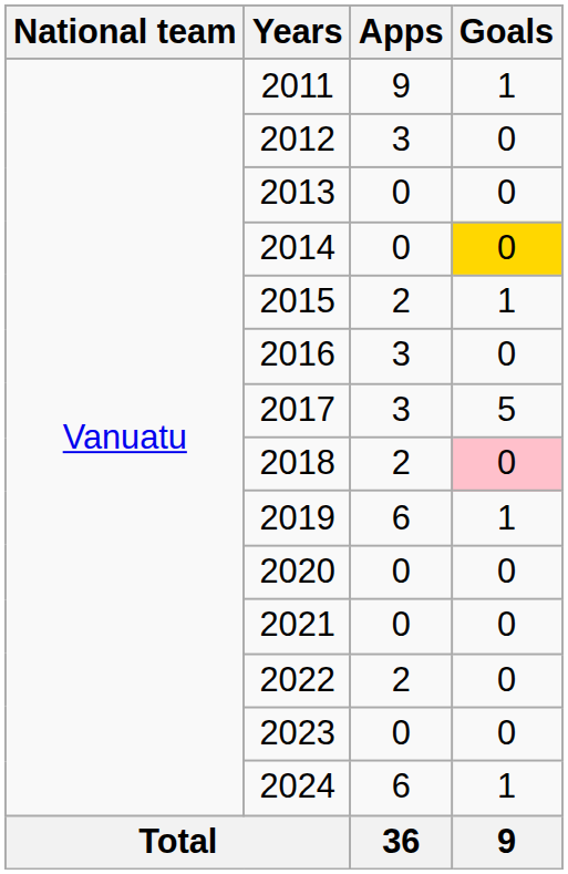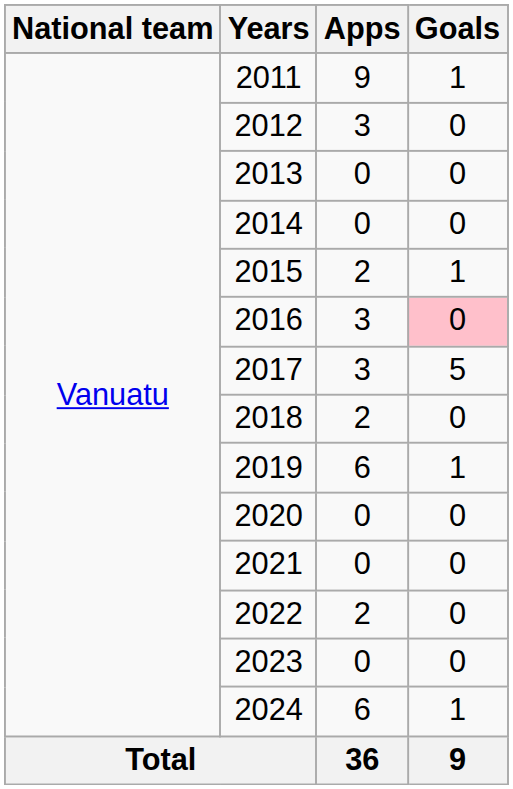2014 | Goals: gold background -> no background
2016 | Goals: no background -> pink background
2018 | Goals: pink background -> no background
